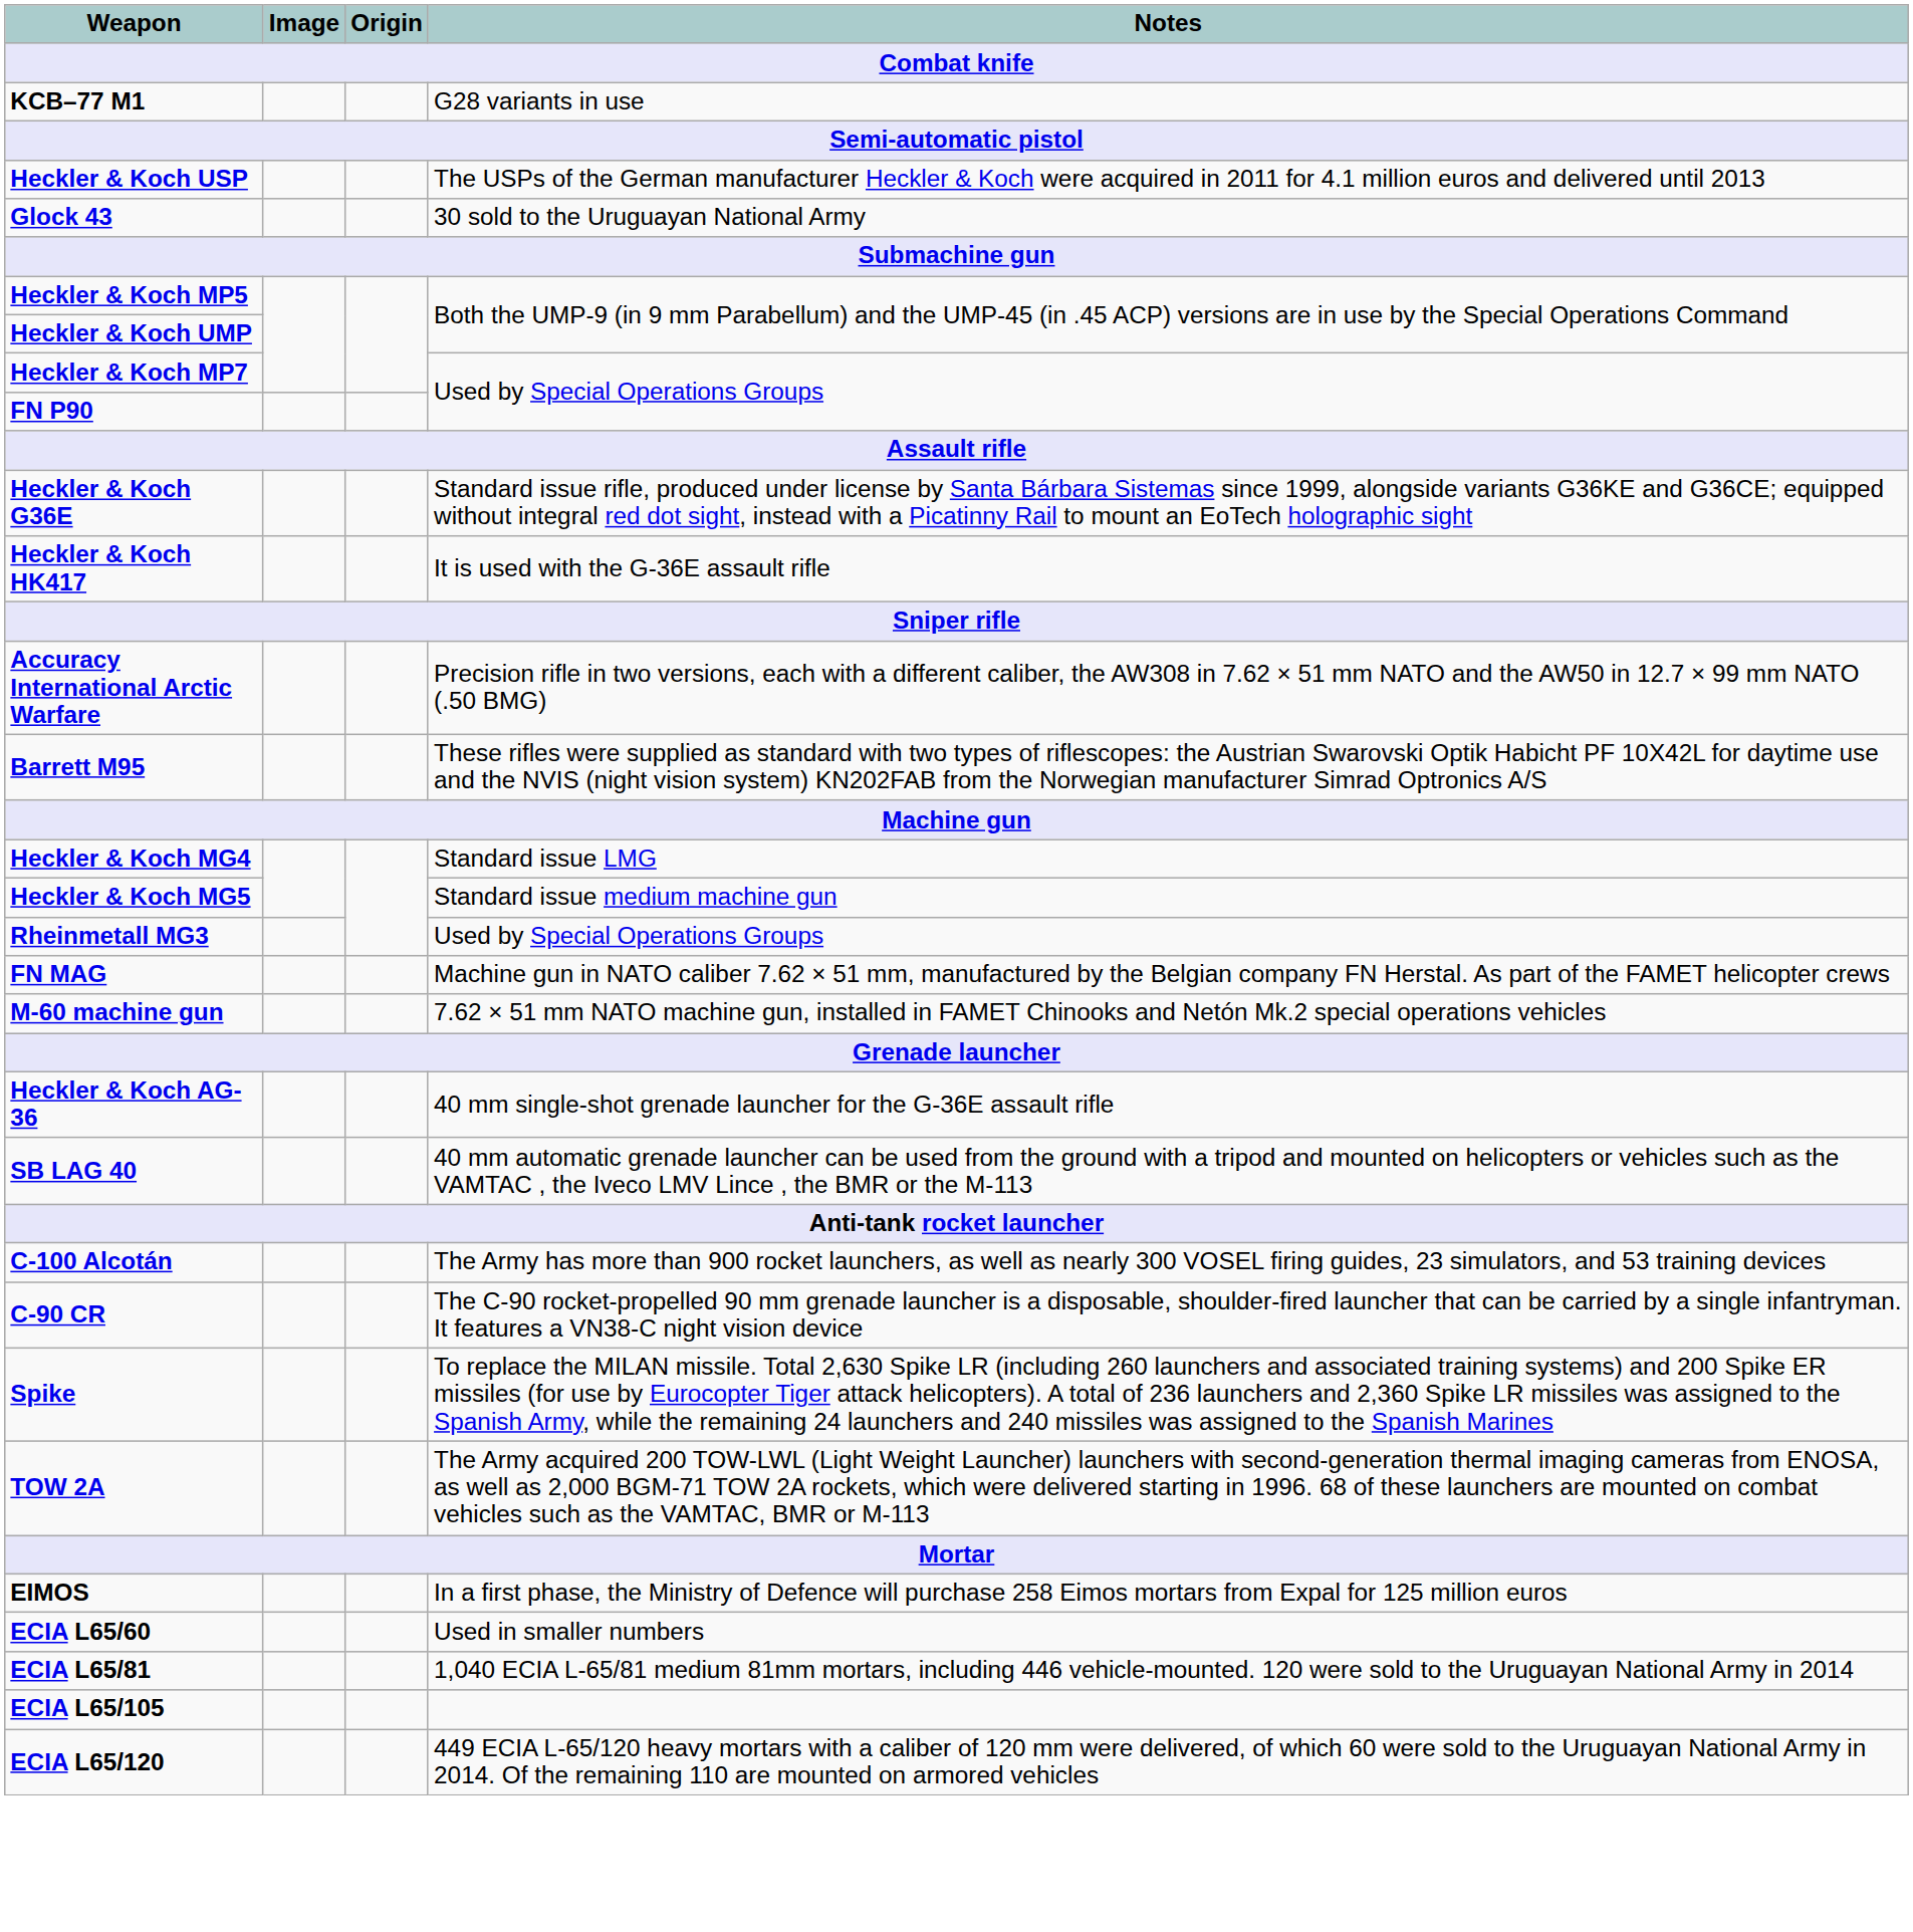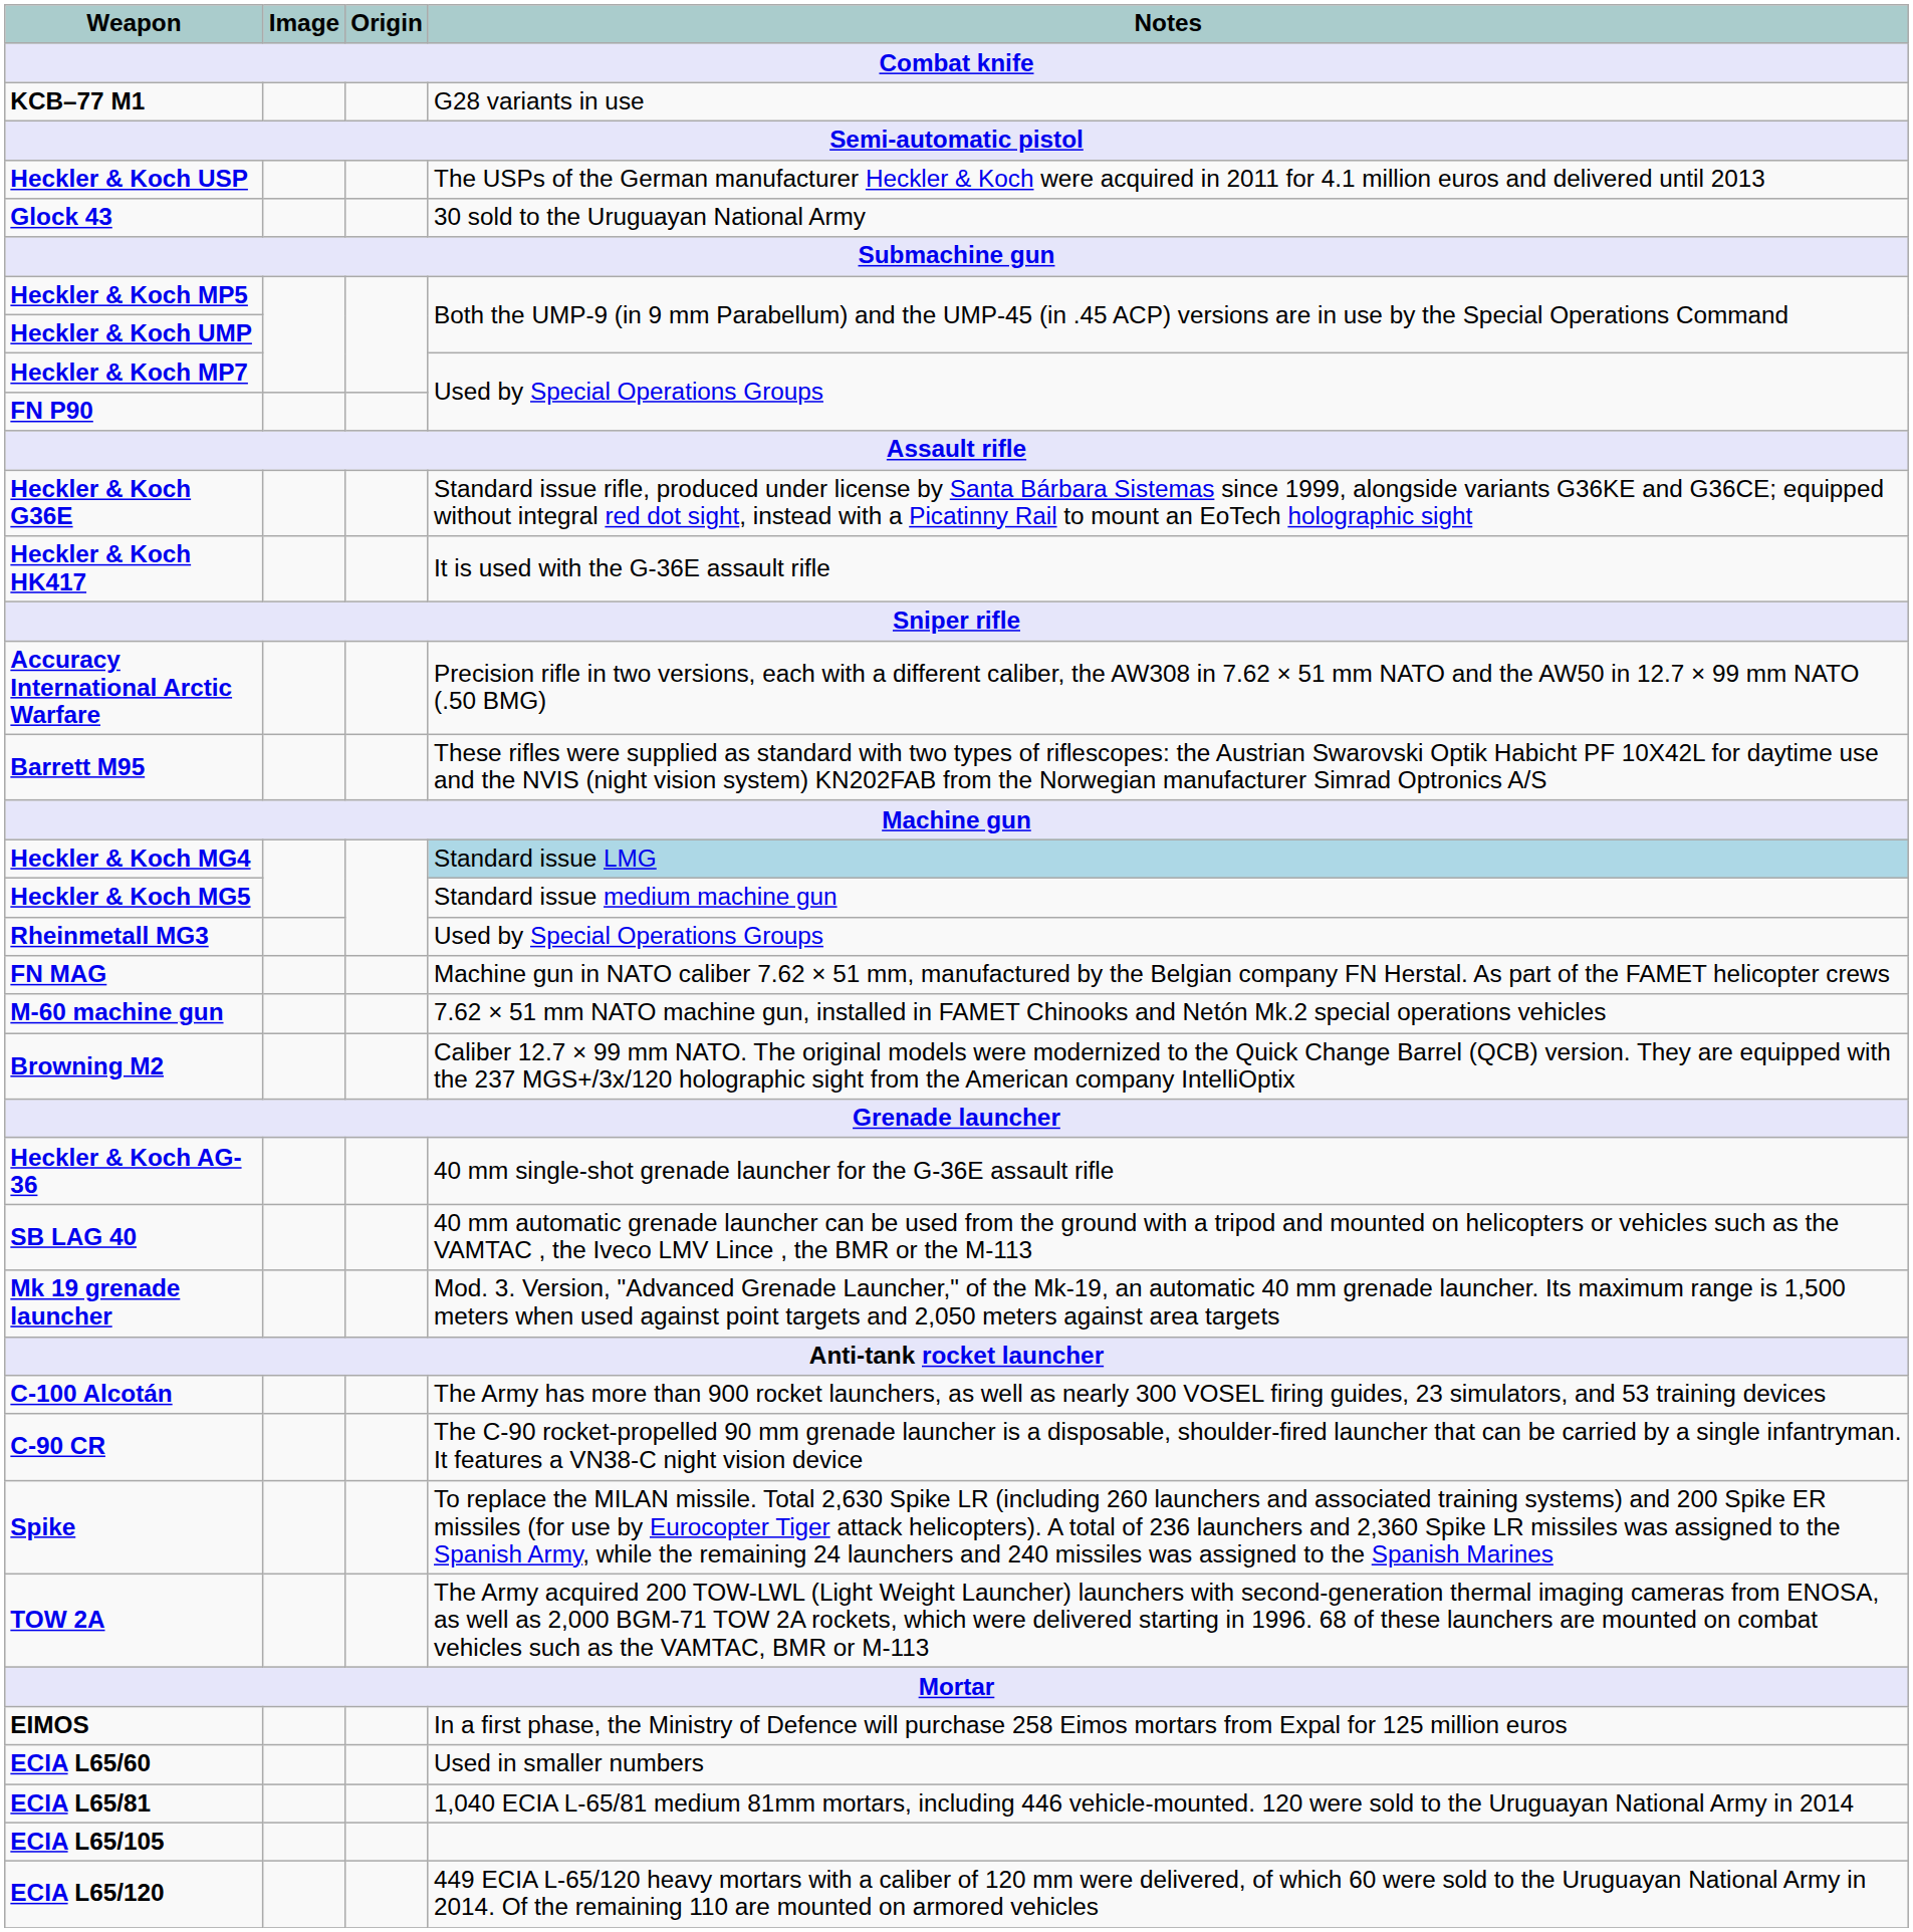Heckler & Koch MG4 | Notes: no background -> lightblue background
+ row: Browning M2 | Caliber 12.7 × 99 mm NATO. The original models were modernized to the Quick Change Barrel (QCB) version. They are equipped with the 237 MGS+/3x/120 holographic sight from the American company IntelliOptix
+ row: Mk 19 grenade launcher | Mod. 3. Version, "Advanced Grenade Launcher," of the Mk-19, an automatic 40 mm grenade launcher. Its maximum range is 1,500 meters when used against point targets and 2,050 meters against area targets
